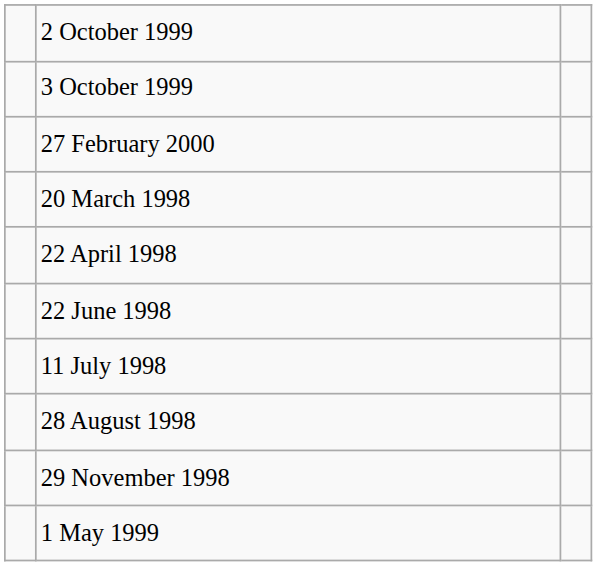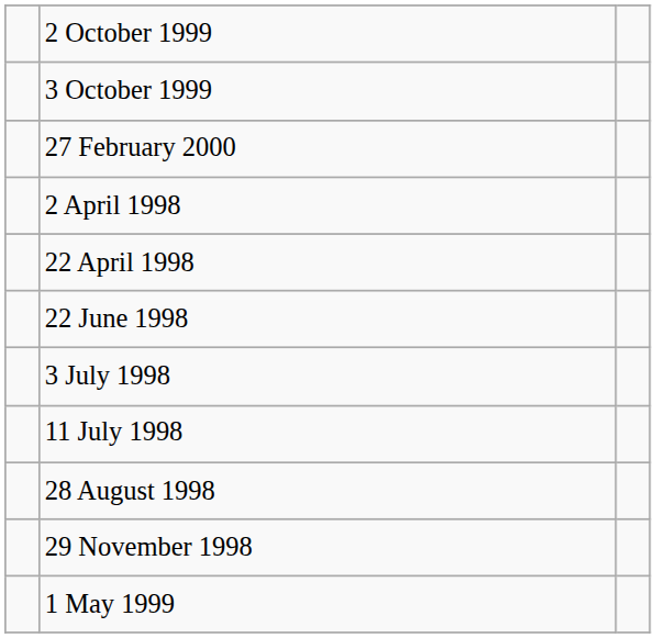- row: 20 March 1998
+ row: 2 April 1998
+ row: 3 July 1998
